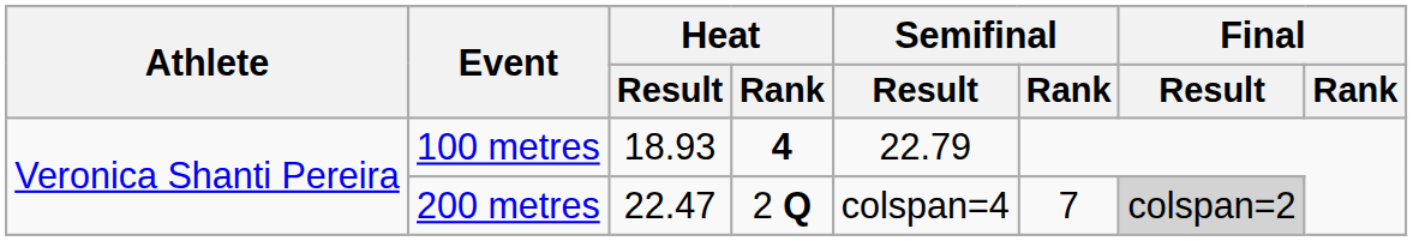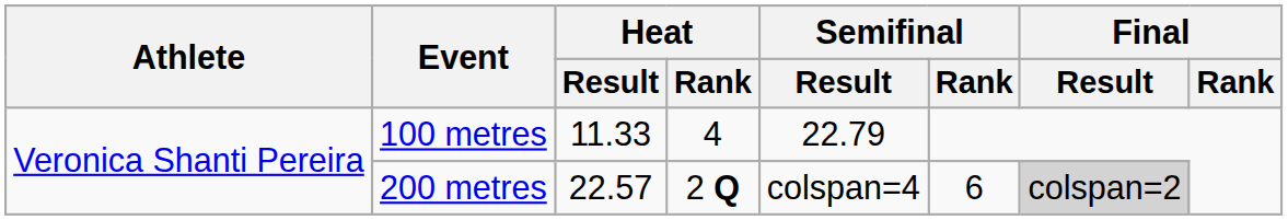100 metres | Heat / Result: 18.93 -> 11.33
100 metres | Heat / Rank: bold -> normal
200 metres | Heat / Result: 22.47 -> 22.57
200 metres | Semifinal / Rank: 7 -> 6
